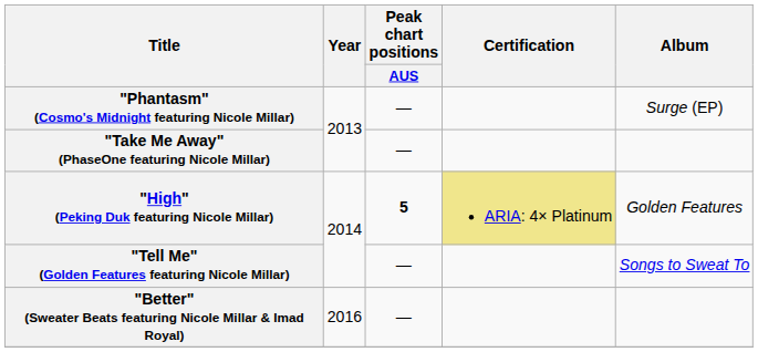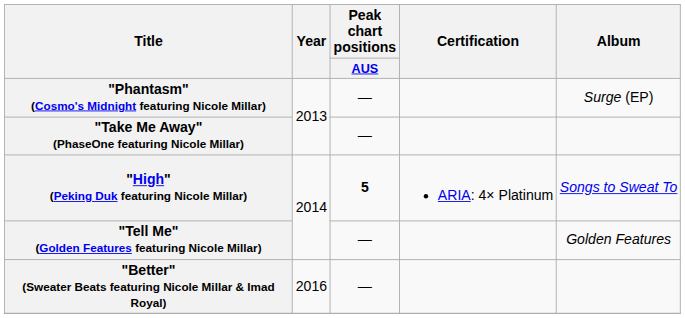"High" (Peking Duk featuring Nicole Millar) | Certification: khaki background -> no background
"High" (Peking Duk featuring Nicole Millar) | Album: Golden Features -> Songs to Sweat To
"Tell Me" (Golden Features featuring Nicole Millar) | Album: Songs to Sweat To -> Golden Features
